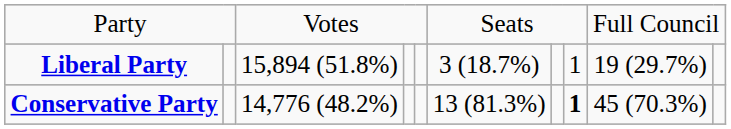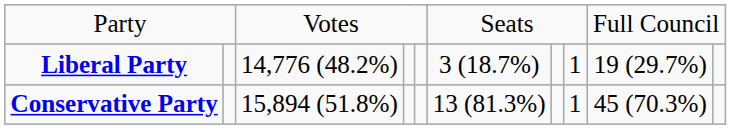Liberal Party | column 3: 15,894 (51.8%) -> 14,776 (48.2%)
Conservative Party | column 3: 14,776 (48.2%) -> 15,894 (51.8%)
Conservative Party | column 8: bold -> normal
